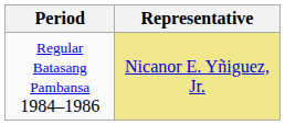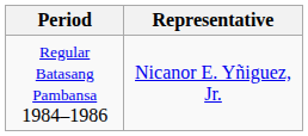Regular Batasang Pambansa 1984–1986 | Representative: khaki background -> no background
